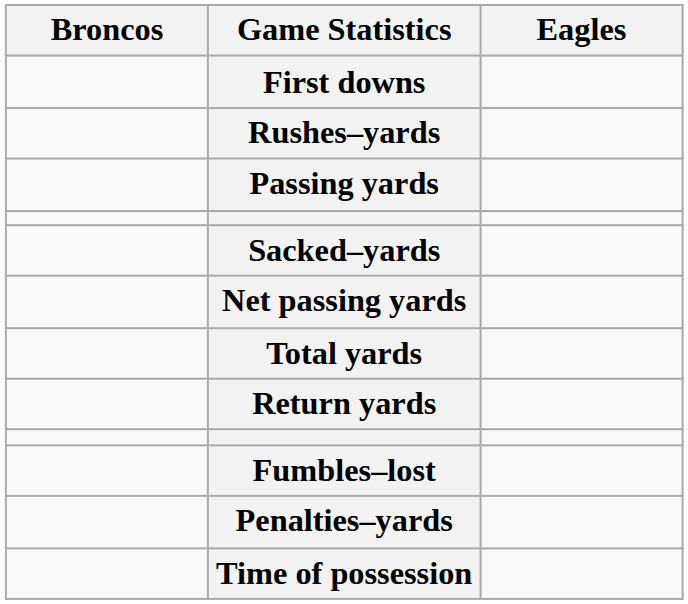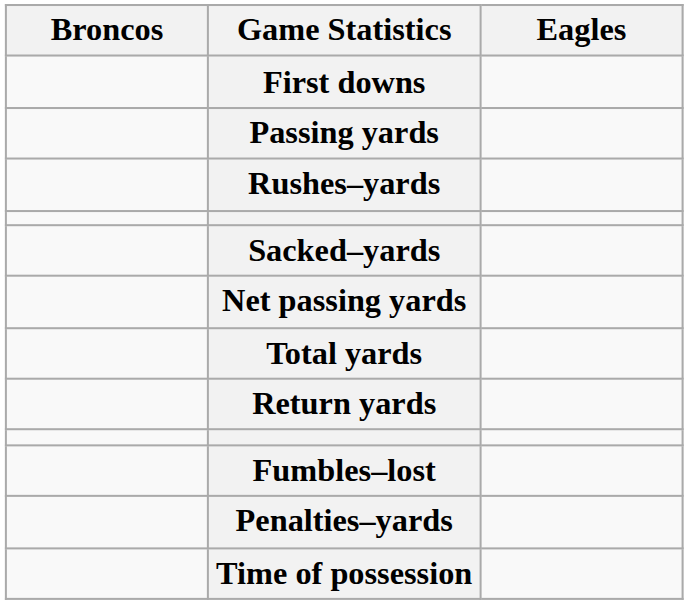rows swapped: Rushes–yards <-> Passing yards
